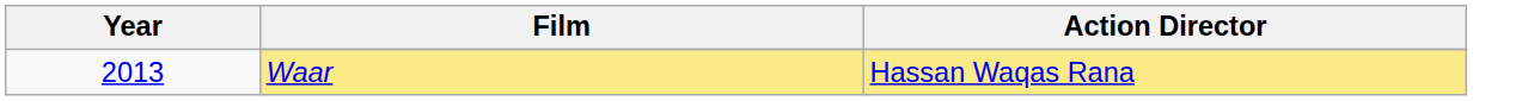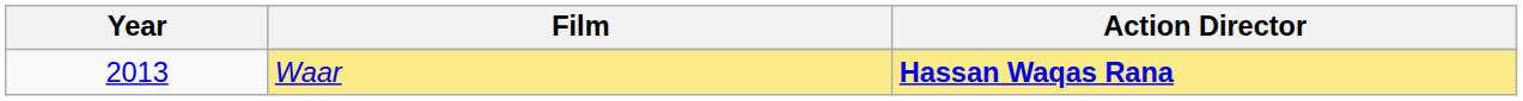Waar | Action Director: normal -> bold
